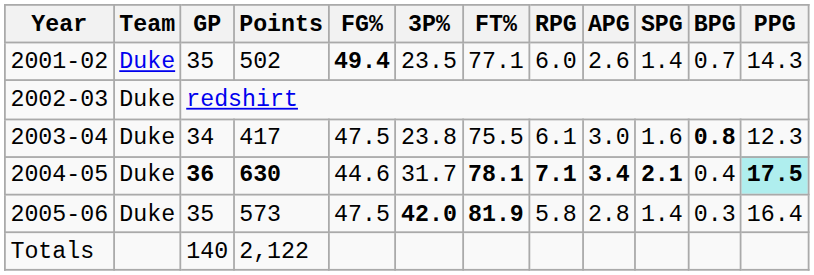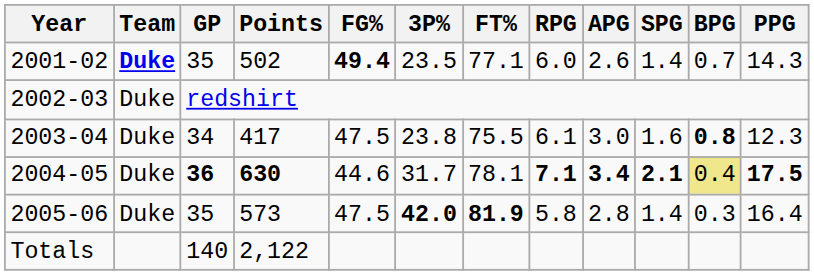2001-02 | Team: normal -> bold
2004-05 | FT%: bold -> normal
2004-05 | BPG: no background -> khaki background
2004-05 | PPG: paleturquoise background -> no background
